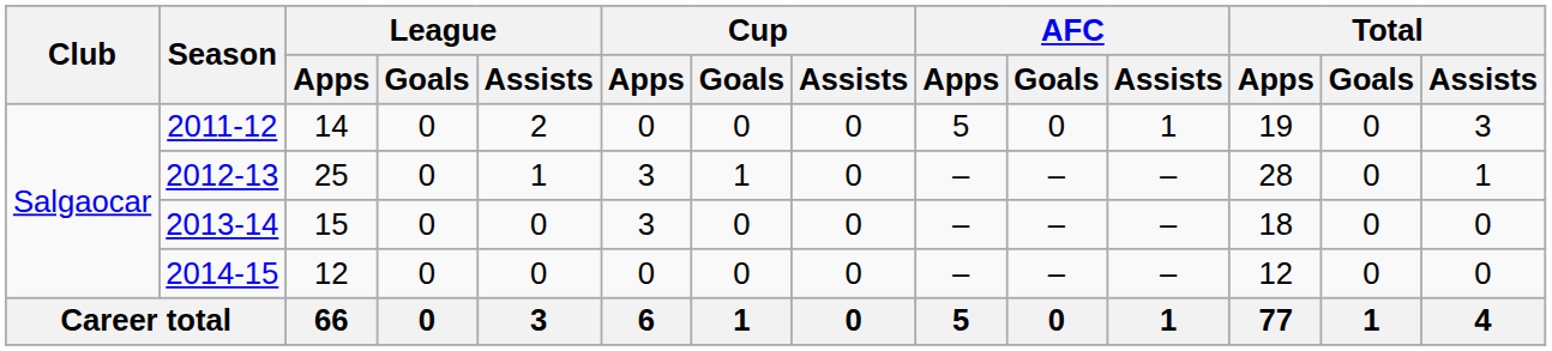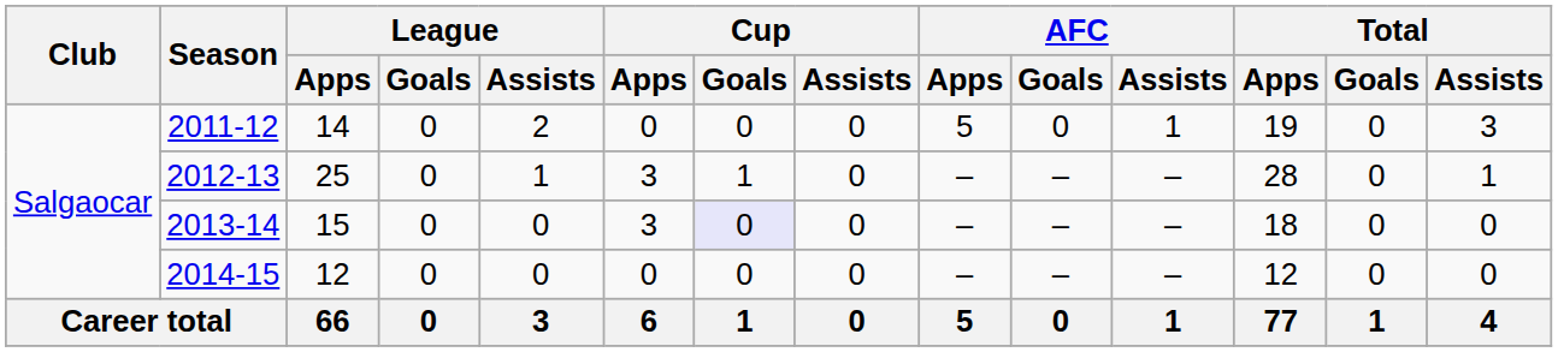2013-14 | Cup / Goals: no background -> lavender background
